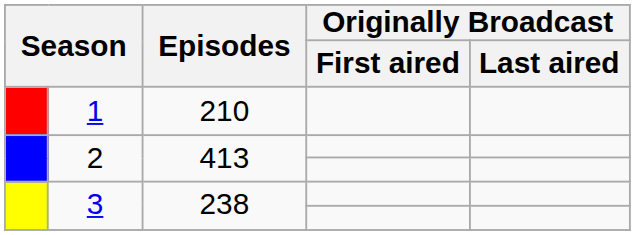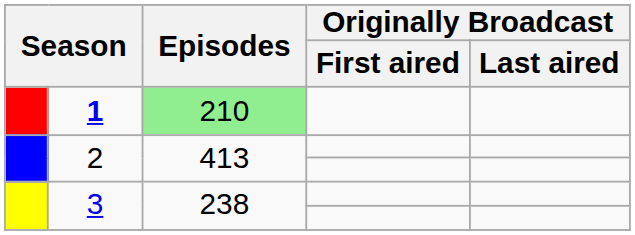1 | column 2: normal -> bold
1 | Episodes: no background -> lightgreen background
